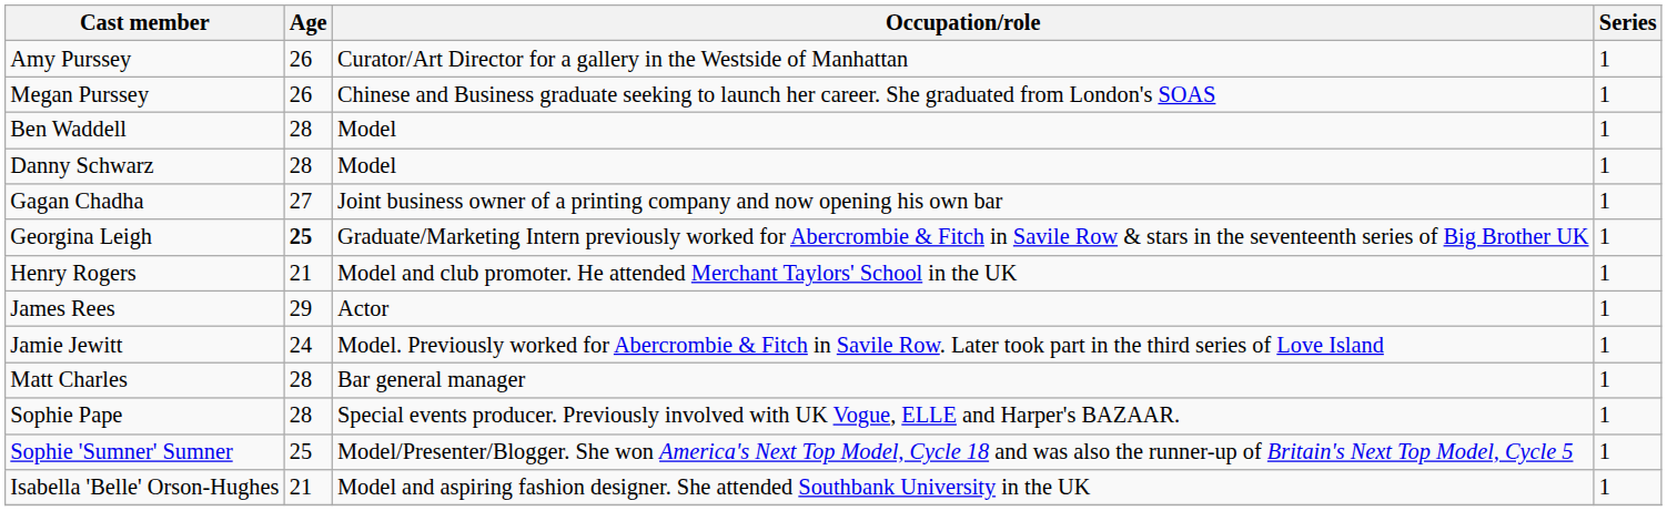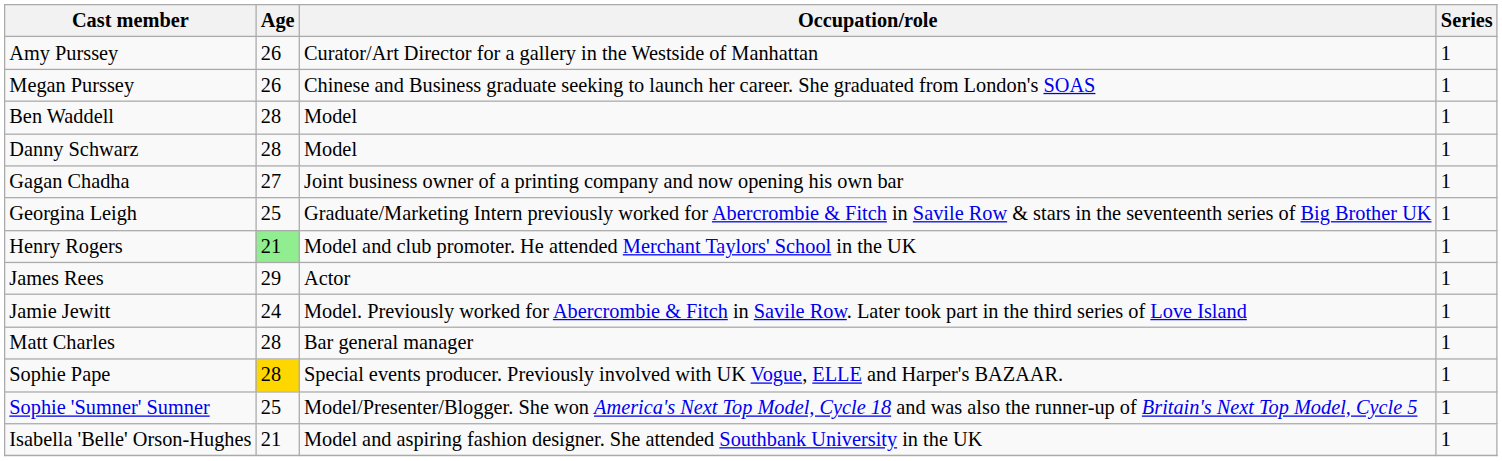Georgina Leigh | Age: bold -> normal
Henry Rogers | Age: no background -> lightgreen background
Sophie Pape | Age: no background -> gold background
